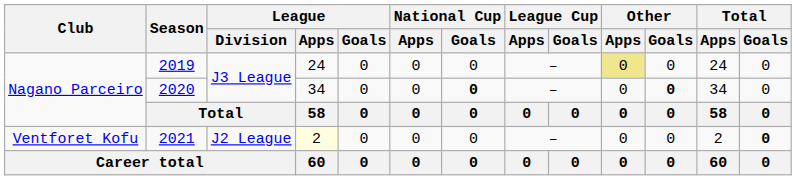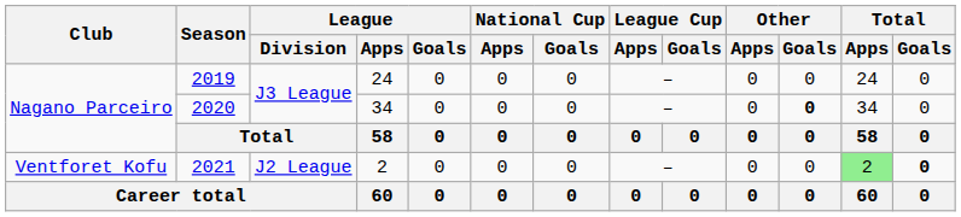2019 | Other / Apps: khaki background -> no background
2020 | National Cup / Goals: bold -> normal
2021 | League / Apps: lightyellow background -> no background
2021 | Total / Apps: no background -> lightgreen background
